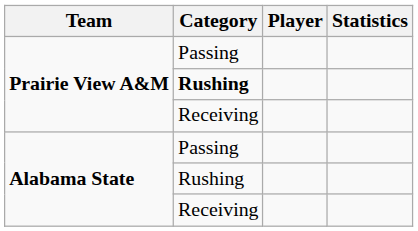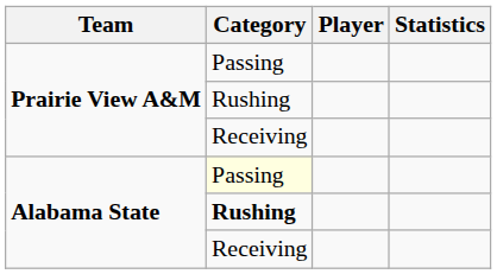Prairie View A&M / Rushing | Category: bold -> normal
Alabama State / Passing | Category: no background -> lightyellow background
Alabama State / Rushing | Category: normal -> bold
